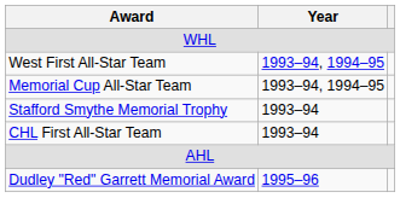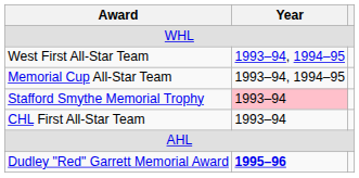Stafford Smythe Memorial Trophy | Year: no background -> pink background
Dudley "Red" Garrett Memorial Award | Year: normal -> bold
